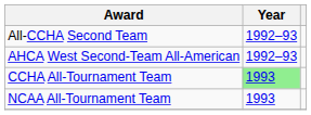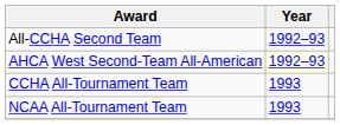row 3 | Year: no background -> lightyellow background
row 4 | Year: lightgreen background -> no background
